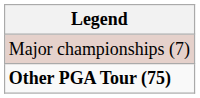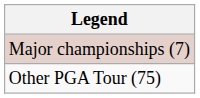row 3 | column 1: bold -> normal
